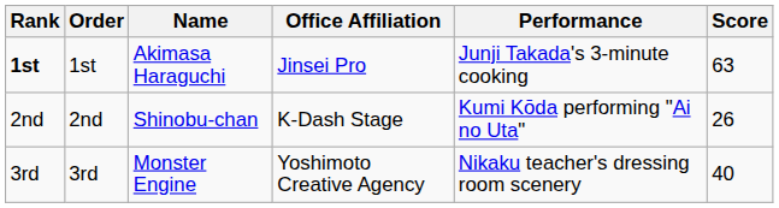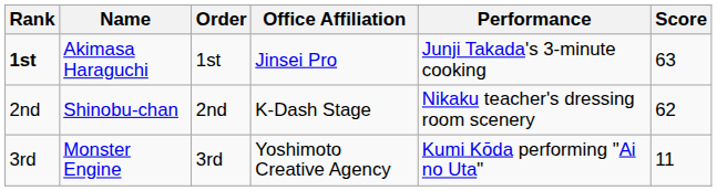columns swapped: Order <-> Name
row 3 | Performance: Kumi Kōda performing "Ai no Uta" -> Nikaku teacher's dressing room scenery
row 3 | Score: 26 -> 62
row 4 | Performance: Nikaku teacher's dressing room scenery -> Kumi Kōda performing "Ai no Uta"
row 4 | Score: 40 -> 11
